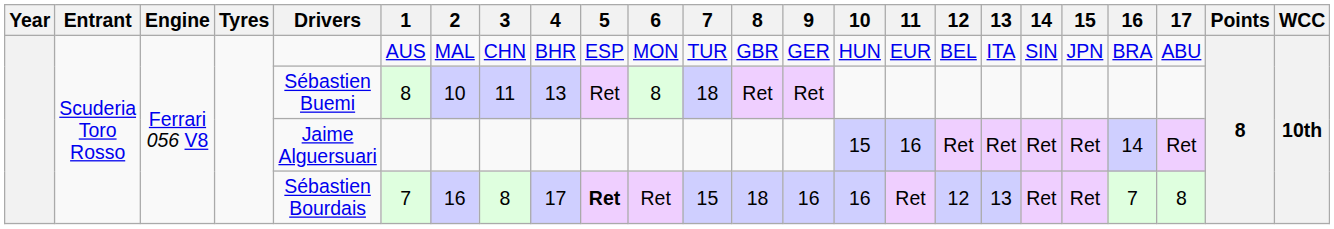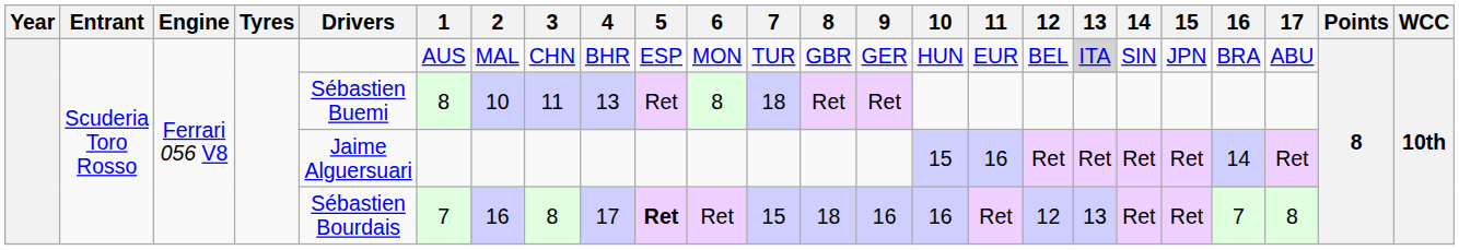row 2 | 13: no background -> lightgrey background
